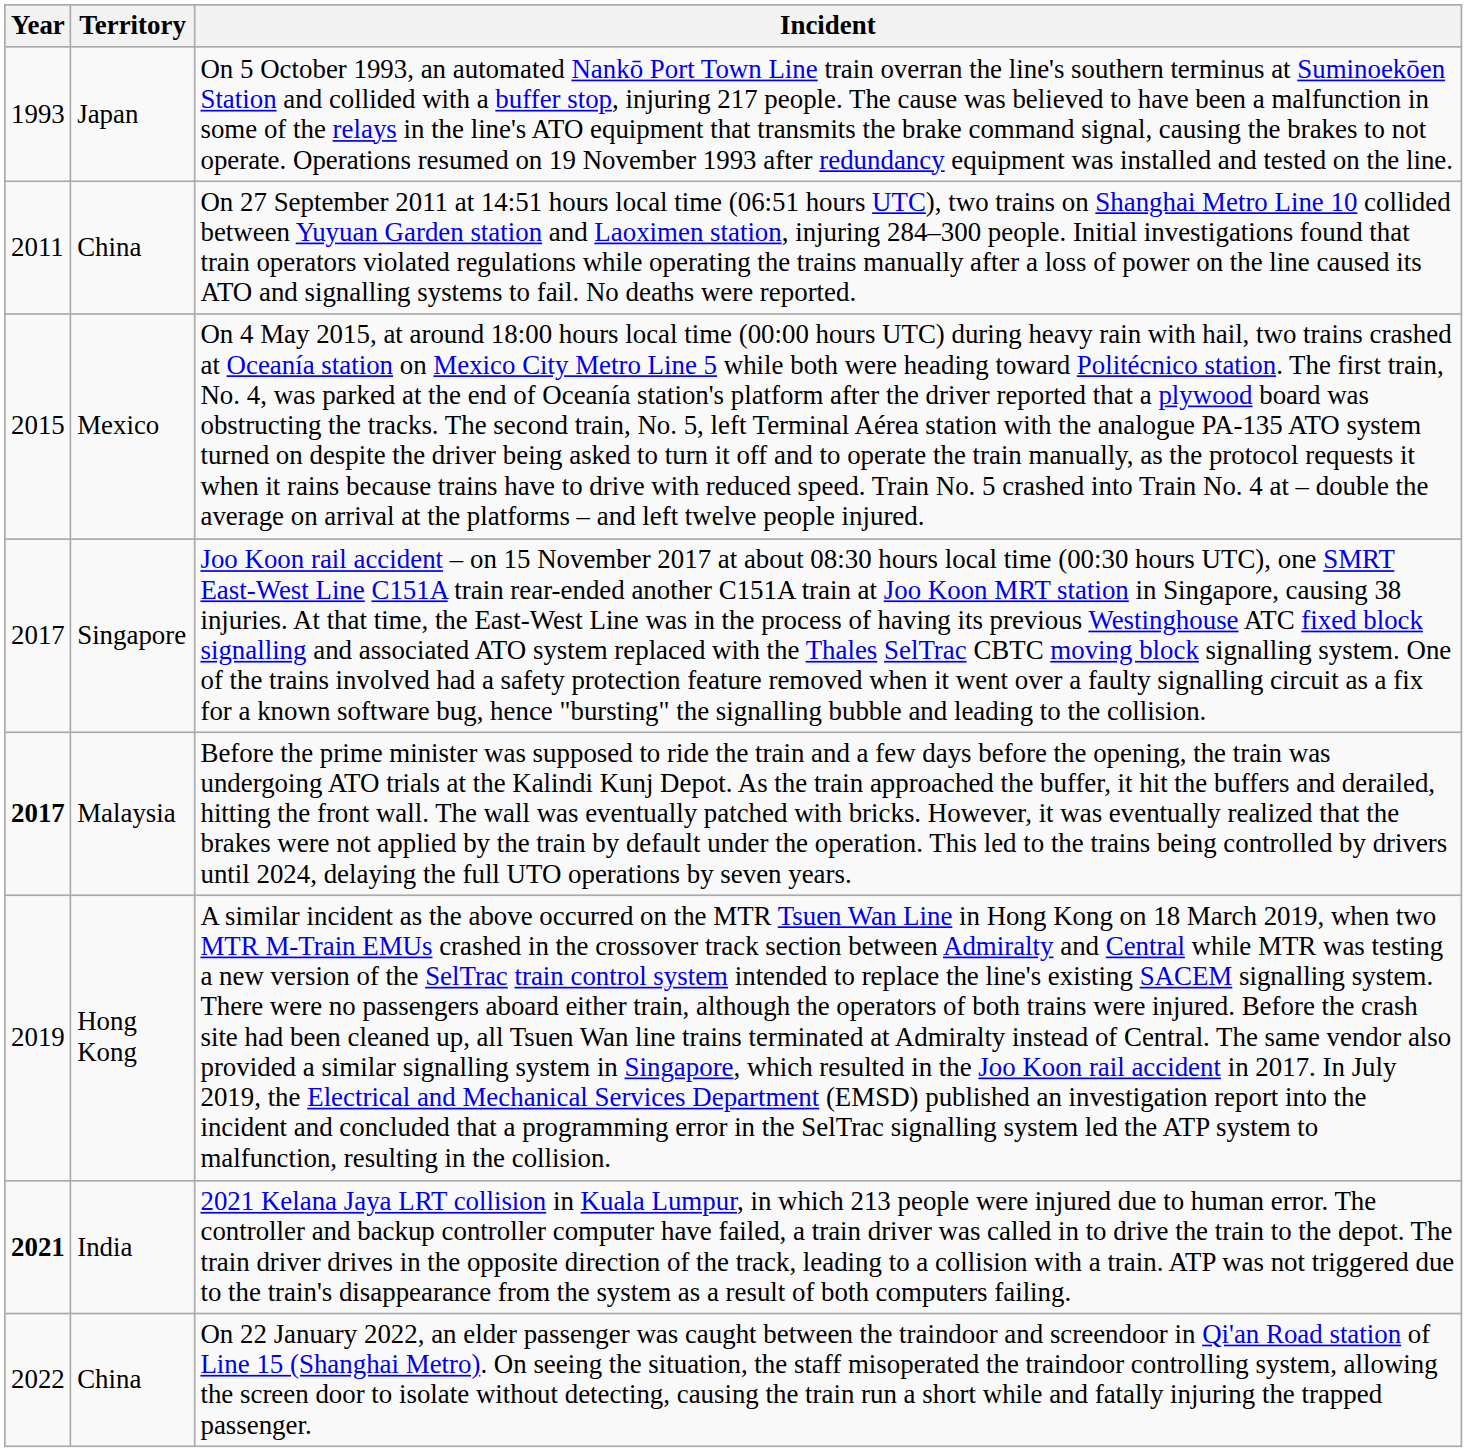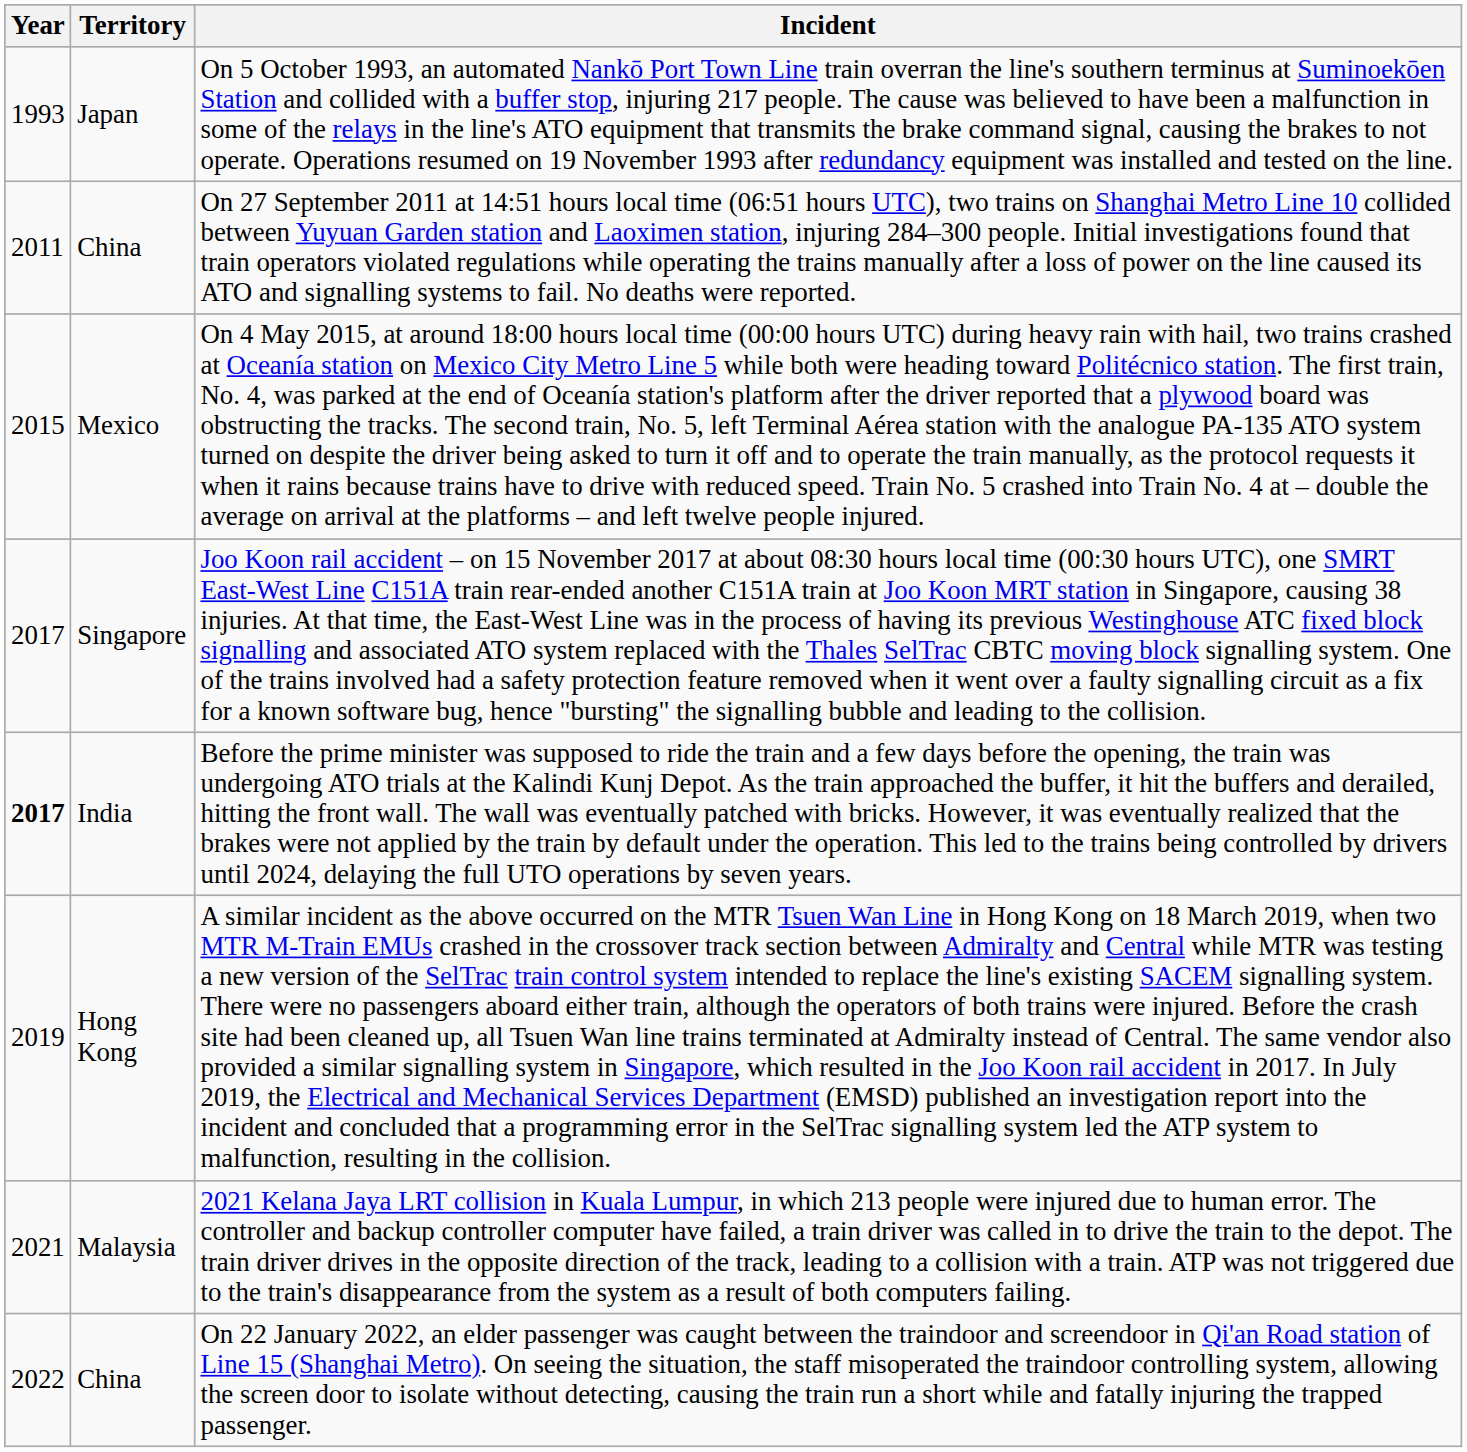row 6 | Territory: Malaysia -> India
row 8 | Year: bold -> normal
row 8 | Territory: India -> Malaysia
